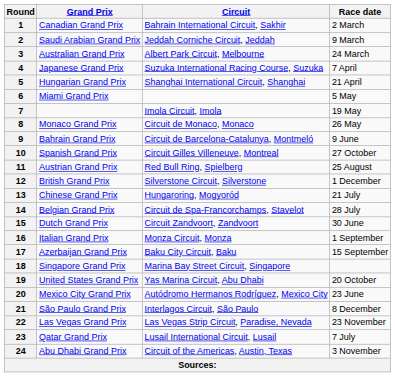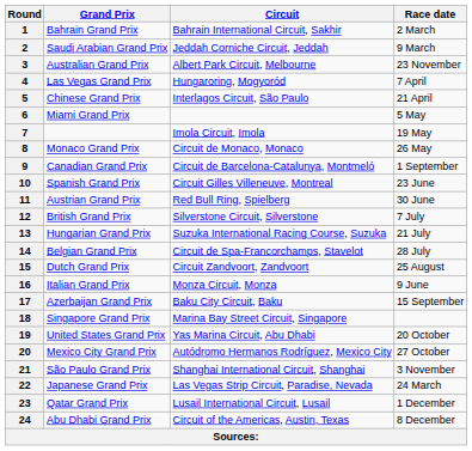1 | Grand Prix: Canadian Grand Prix -> Bahrain Grand Prix
3 | Race date: 24 March -> 23 November
4 | Grand Prix: Japanese Grand Prix -> Las Vegas Grand Prix
4 | Circuit: Suzuka International Racing Course, Suzuka -> Hungaroring, Mogyoród
5 | Grand Prix: Hungarian Grand Prix -> Chinese Grand Prix
5 | Circuit: Shanghai International Circuit, Shanghai -> Interlagos Circuit, São Paulo
9 | Grand Prix: Bahrain Grand Prix -> Canadian Grand Prix
9 | Race date: 9 June -> 1 September
10 | Race date: 27 October -> 23 June
11 | Race date: 25 August -> 30 June
12 | Race date: 1 December -> 7 July
13 | Grand Prix: Chinese Grand Prix -> Hungarian Grand Prix
13 | Circuit: Hungaroring, Mogyoród -> Suzuka International Racing Course, Suzuka
15 | Race date: 30 June -> 25 August
16 | Race date: 1 September -> 9 June
20 | Race date: 23 June -> 27 October
21 | Circuit: Interlagos Circuit, São Paulo -> Shanghai International Circuit, Shanghai
21 | Race date: 8 December -> 3 November
22 | Grand Prix: Las Vegas Grand Prix -> Japanese Grand Prix
22 | Race date: 23 November -> 24 March
23 | Race date: 7 July -> 1 December
24 | Race date: 3 November -> 8 December
